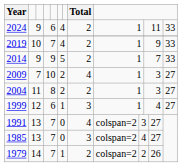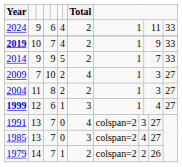2019 | Year: normal -> bold
1999 | Year: normal -> bold
